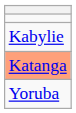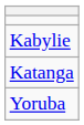row 4 | column 1: lightsalmon background -> no background
